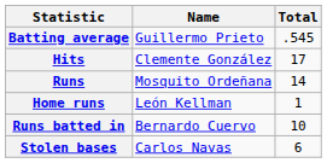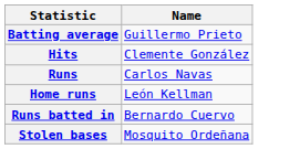- column: Total | .545 | 17 | 14 | 1 | 10 | 6
Runs | Name: Mosquito Ordeñana -> Carlos Navas
Stolen bases | Name: Carlos Navas -> Mosquito Ordeñana
